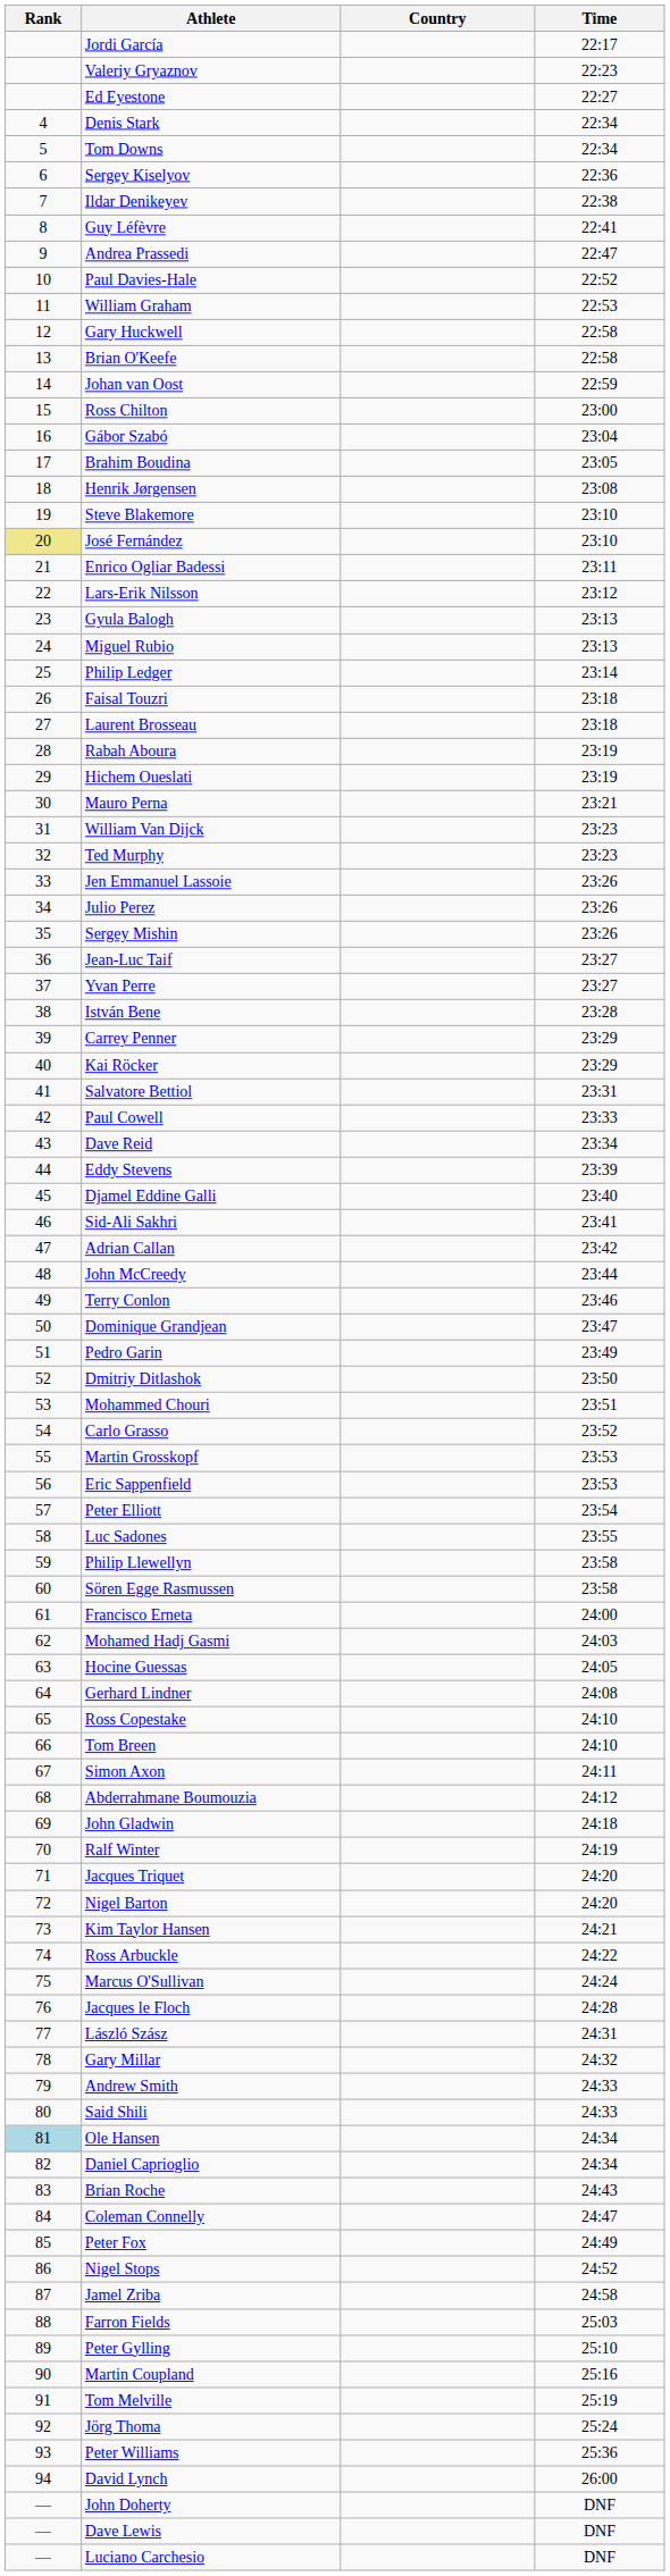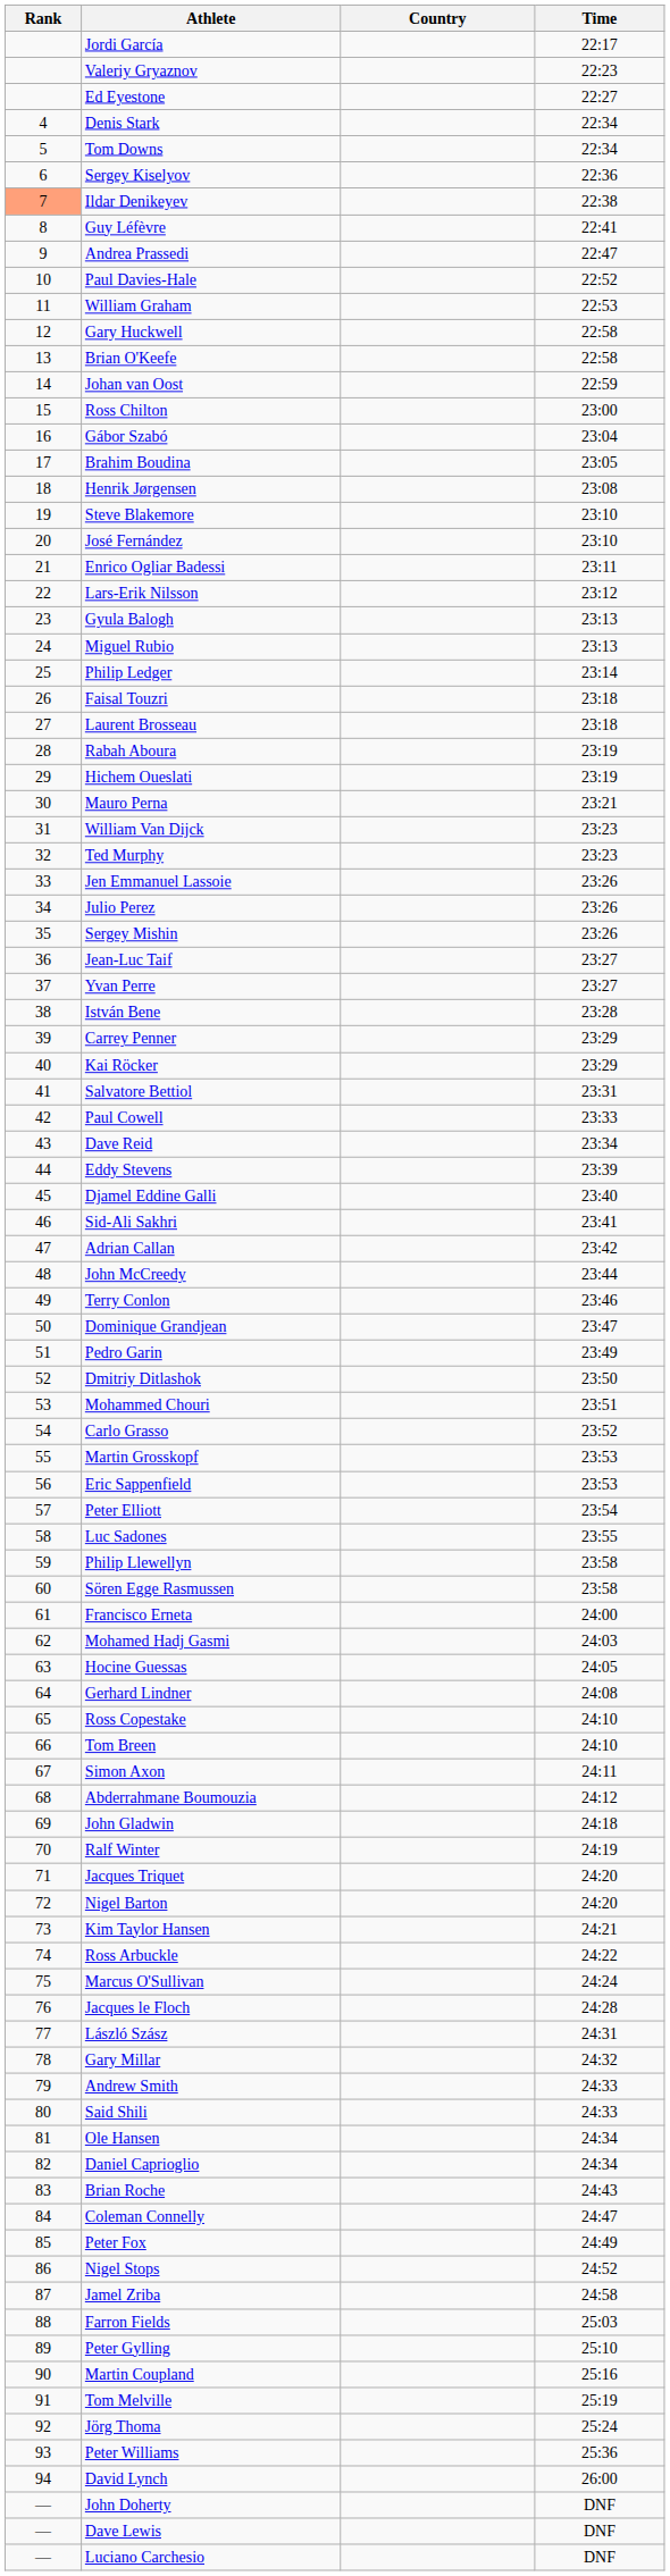Ildar Denikeyev | Rank: no background -> lightsalmon background
José Fernández | Rank: khaki background -> no background
Ole Hansen | Rank: lightblue background -> no background
